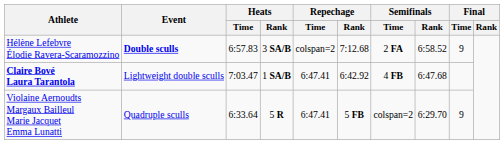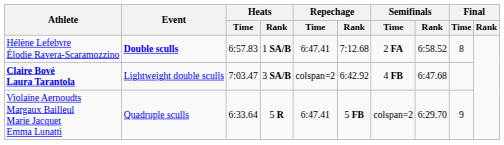Hélène Lefebvre Élodie Ravera-Scaramozzino | Heats / Rank: 3 SA/B -> 1 SA/B
Hélène Lefebvre Élodie Ravera-Scaramozzino | Repechage / Time: colspan=2 -> 6:47.41
Hélène Lefebvre Élodie Ravera-Scaramozzino | Final / Time: 9 -> 8
Claire Bové Laura Tarantola | Heats / Rank: 1 SA/B -> 3 SA/B
Claire Bové Laura Tarantola | Repechage / Time: 6:47.41 -> colspan=2
